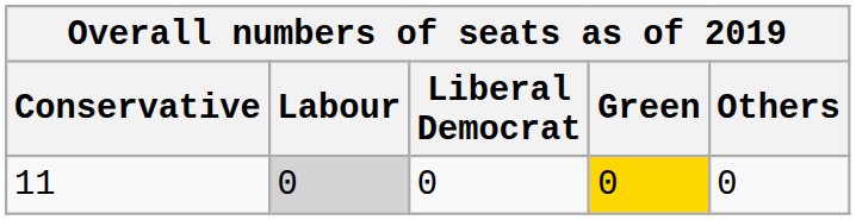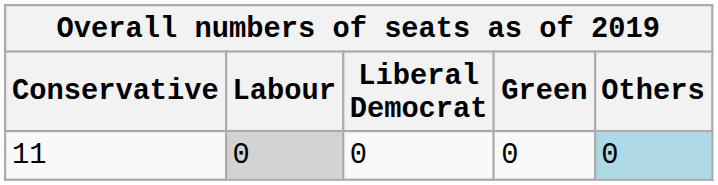11 | Green: gold background -> no background
11 | Others: no background -> lightblue background
